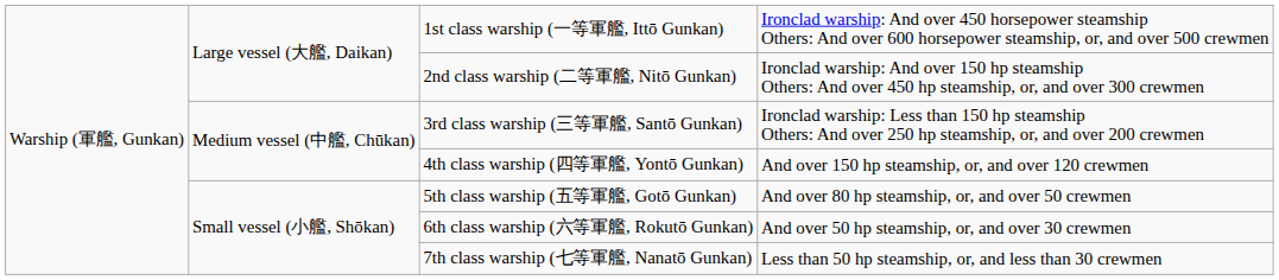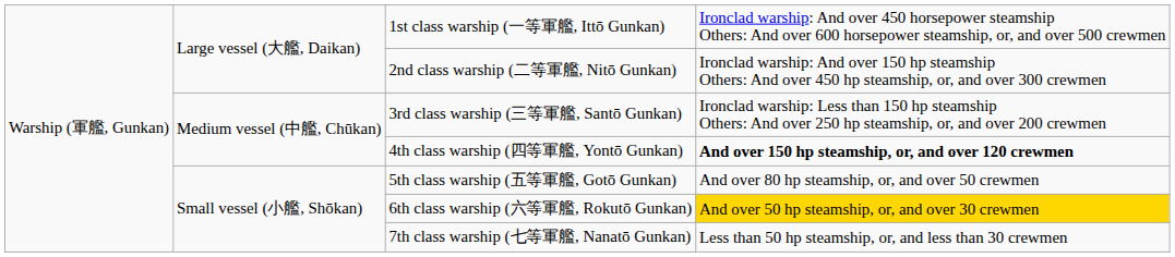4th class warship (四等軍艦, Yontō Gunkan) | column 4: normal -> bold
6th class warship (六等軍艦, Rokutō Gunkan) | column 4: no background -> gold background
